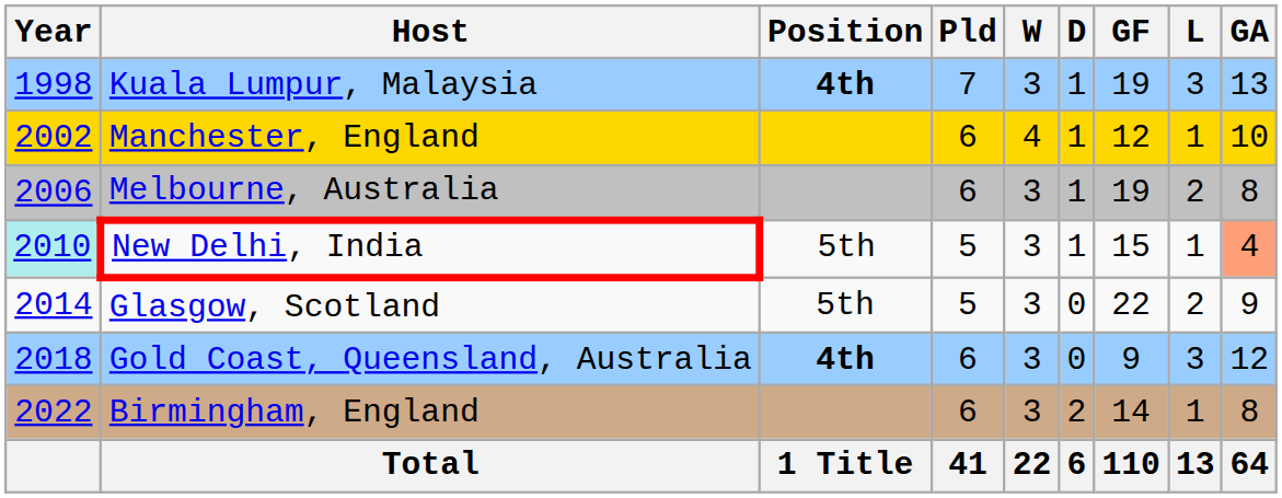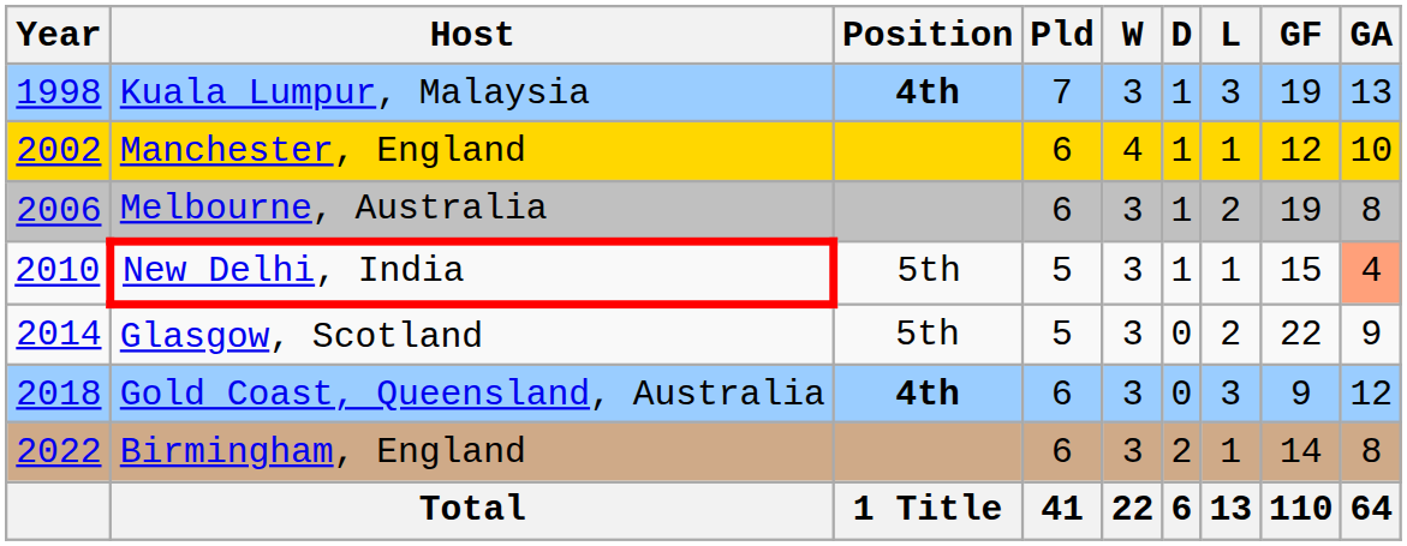columns swapped: L <-> GF
New Delhi, India | Year: paleturquoise background -> no background
